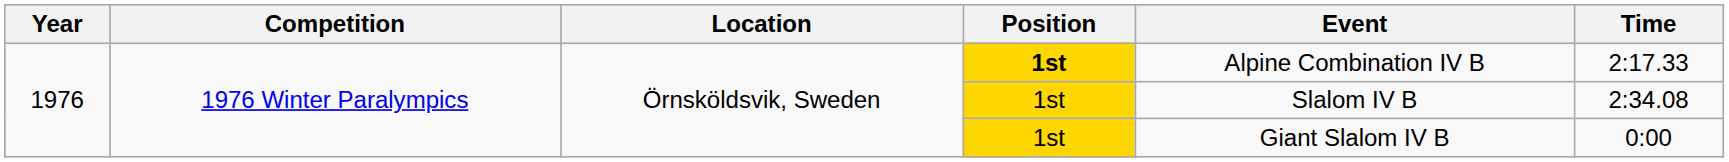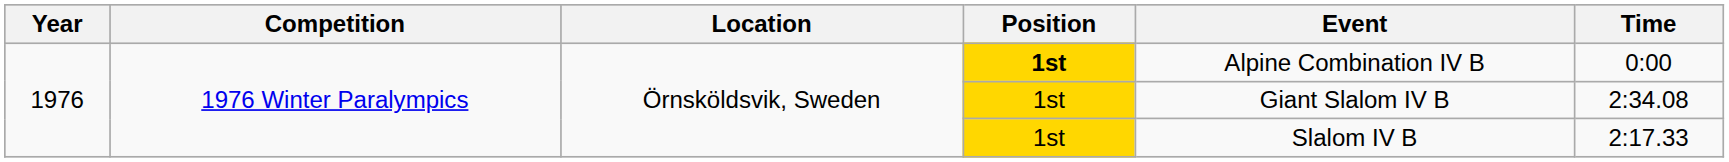row 2 | Time: 2:17.33 -> 0:00
row 3 | Event: Slalom IV B -> Giant Slalom IV B
row 4 | Event: Giant Slalom IV B -> Slalom IV B
row 4 | Time: 0:00 -> 2:17.33
